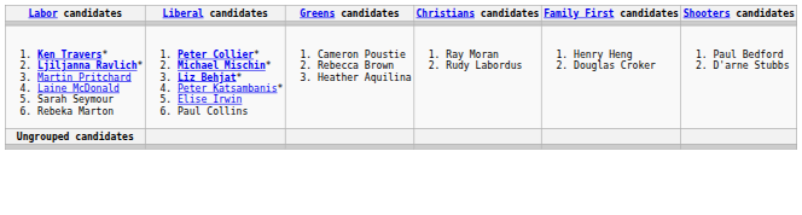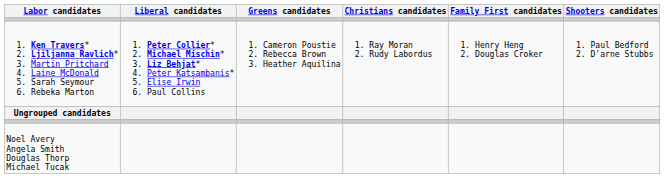+ row: Noel Avery Angela Smith Douglas Thorp Michael Tucak
